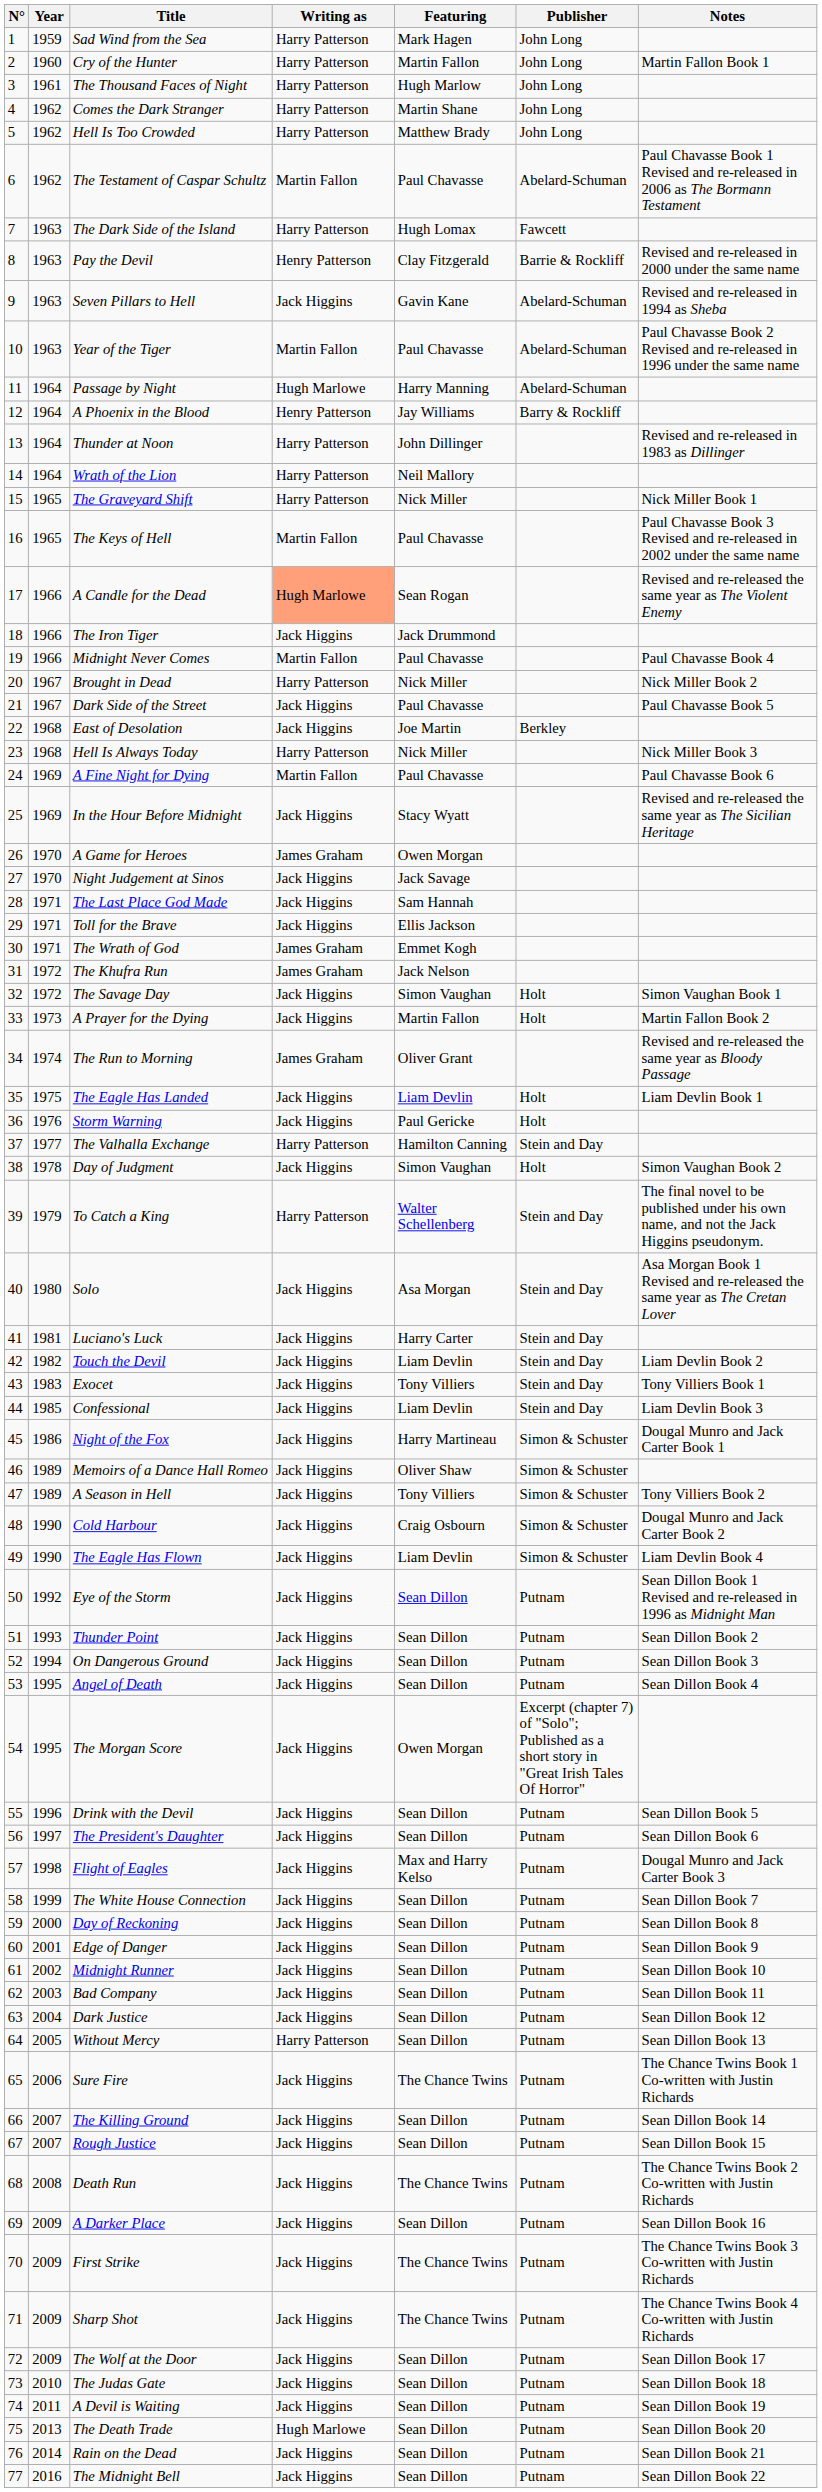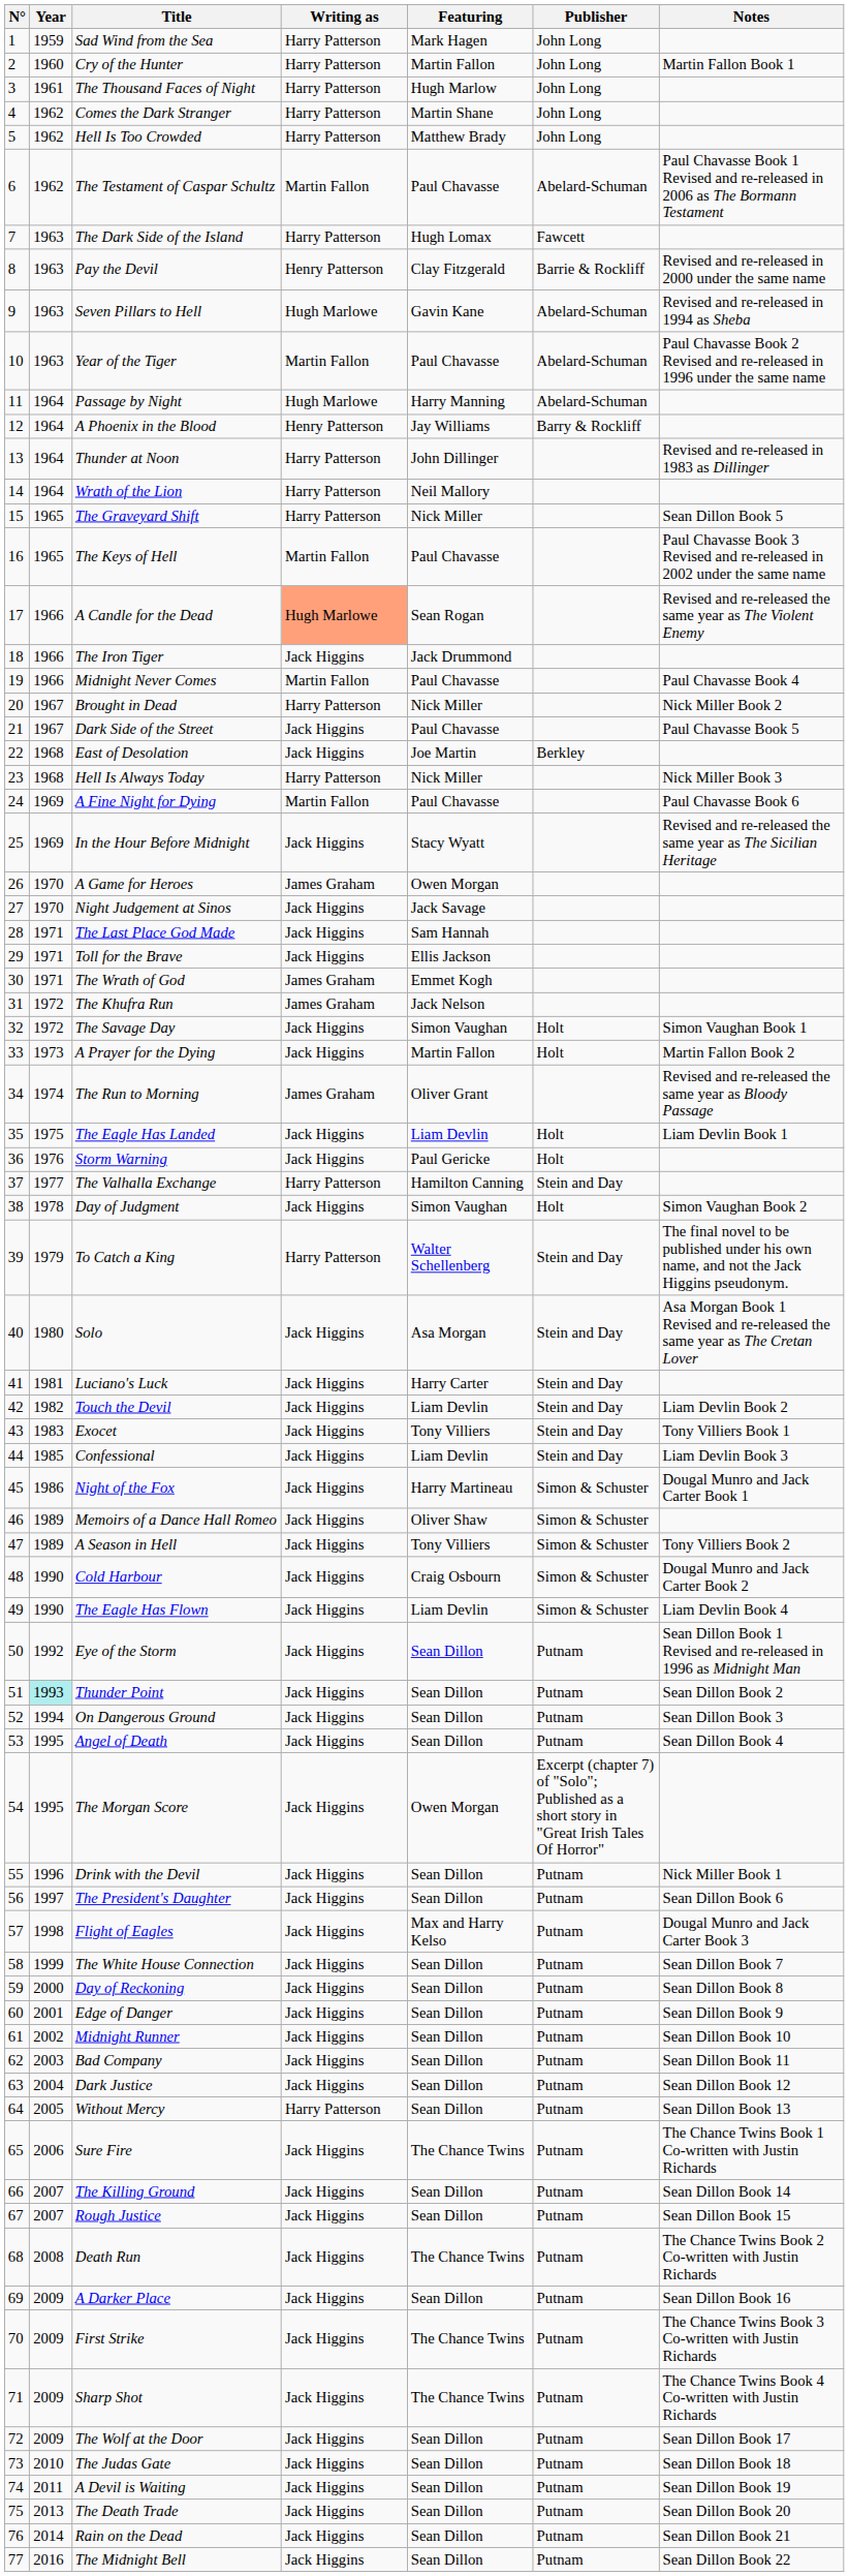Seven Pillars to Hell | Writing as: Jack Higgins -> Hugh Marlowe
The Graveyard Shift | Notes: Nick Miller Book 1 -> Sean Dillon Book 5
Thunder Point | Year: no background -> paleturquoise background
Drink with the Devil | Notes: Sean Dillon Book 5 -> Nick Miller Book 1
The Death Trade | Writing as: Hugh Marlowe -> Jack Higgins
